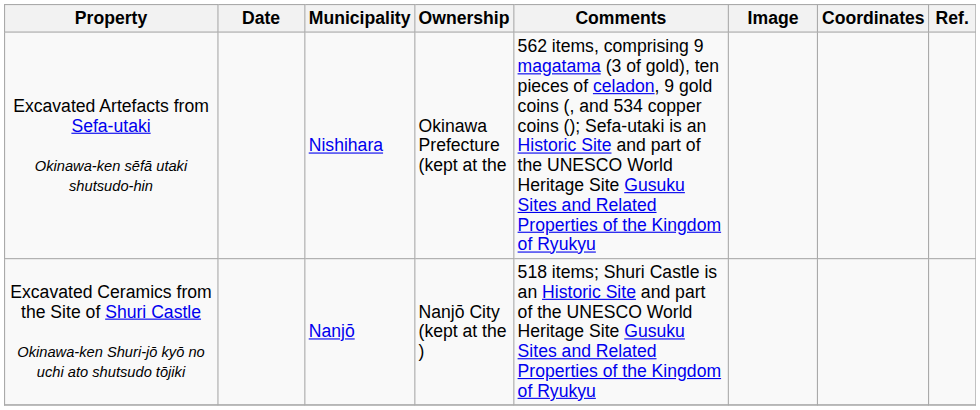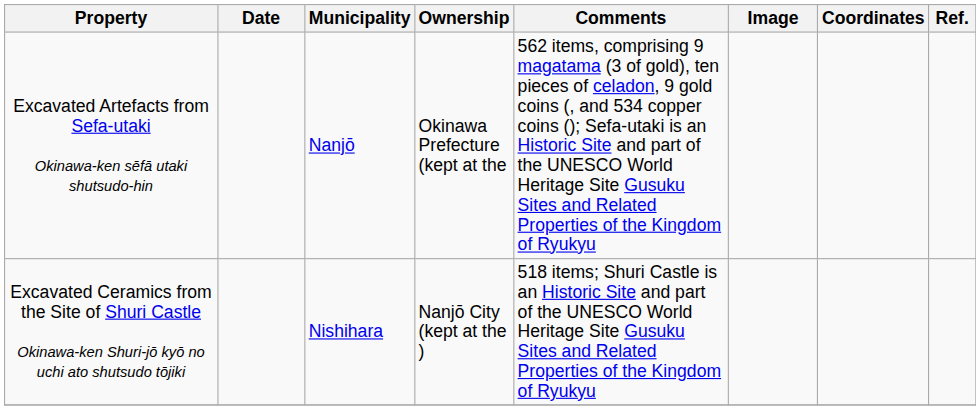row 2 | Municipality: Nishihara -> Nanjō
row 3 | Municipality: Nanjō -> Nishihara
